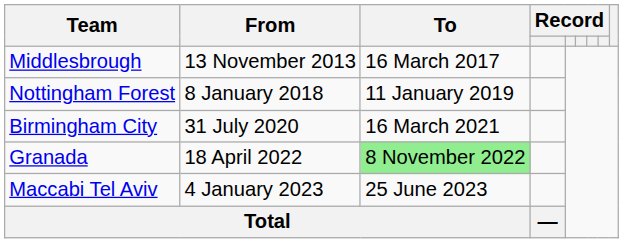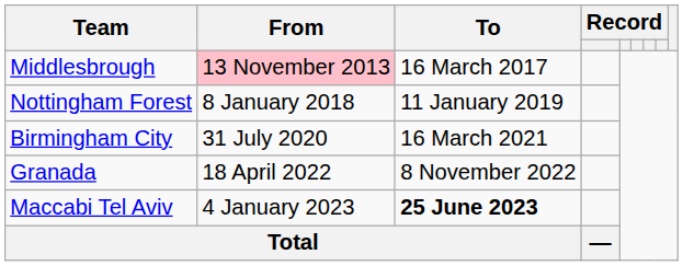Middlesbrough | From: no background -> pink background
Granada | To: lightgreen background -> no background
Maccabi Tel Aviv | To: normal -> bold
